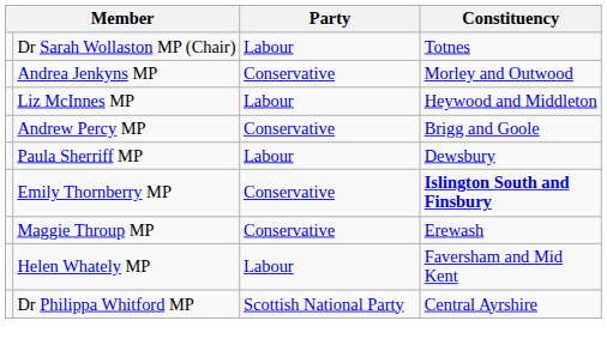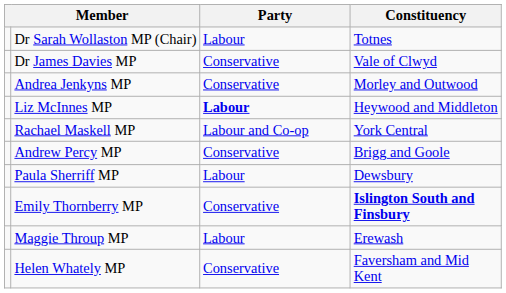+ row: Dr James Davies MP | Conservative | Vale of Clwyd
Liz McInnes MP | Party: normal -> bold
+ row: Rachael Maskell MP | Labour and Co-op | York Central
Maggie Throup MP | Party: Conservative -> Labour
Helen Whately MP | Party: Labour -> Conservative
- row: Dr Philippa Whitford MP | Scottish National Party | Central Ayrshire
